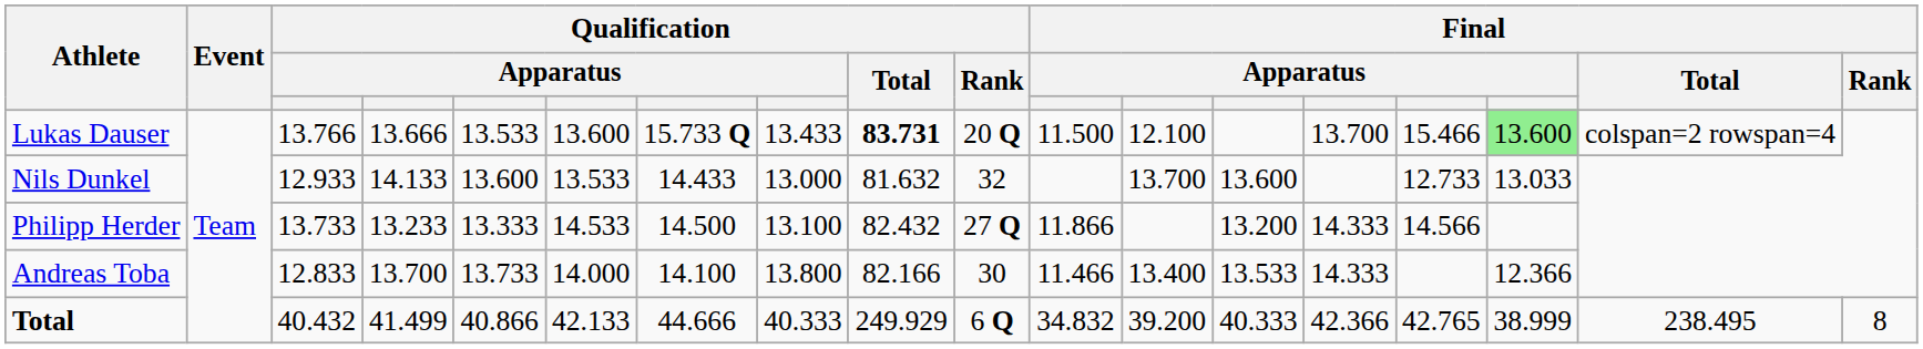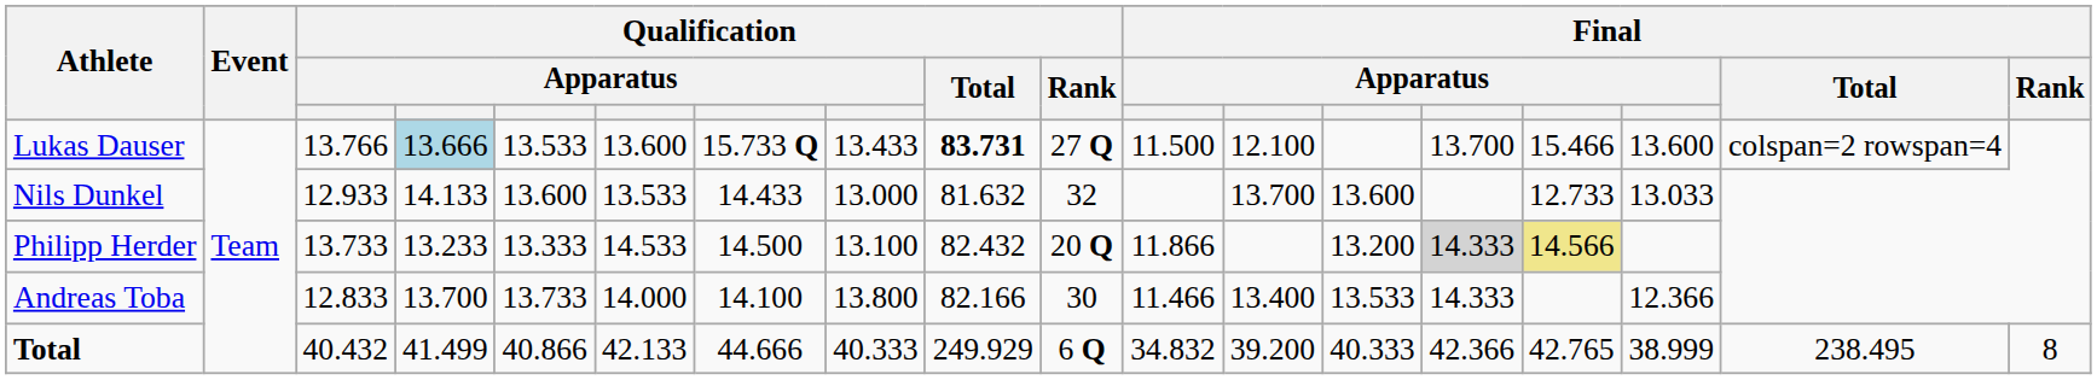Lukas Dauser | column 4: no background -> lightblue background
Lukas Dauser | Qualification / Rank: 20 Q -> 27 Q
Lukas Dauser | column 16: lightgreen background -> no background
Philipp Herder | Qualification / Rank: 27 Q -> 20 Q
Philipp Herder | column 14: no background -> lightgrey background
Philipp Herder | column 15: no background -> khaki background
